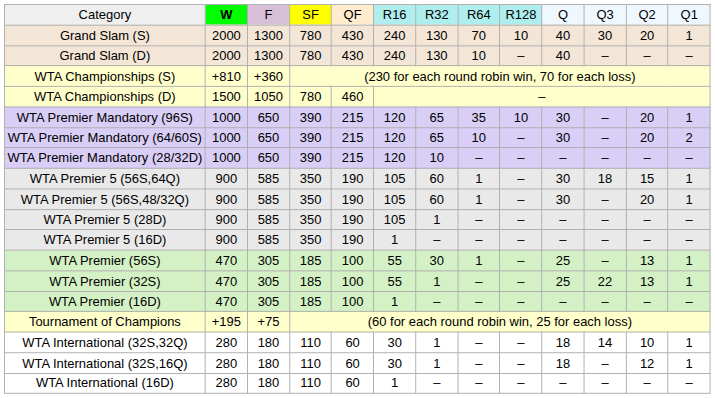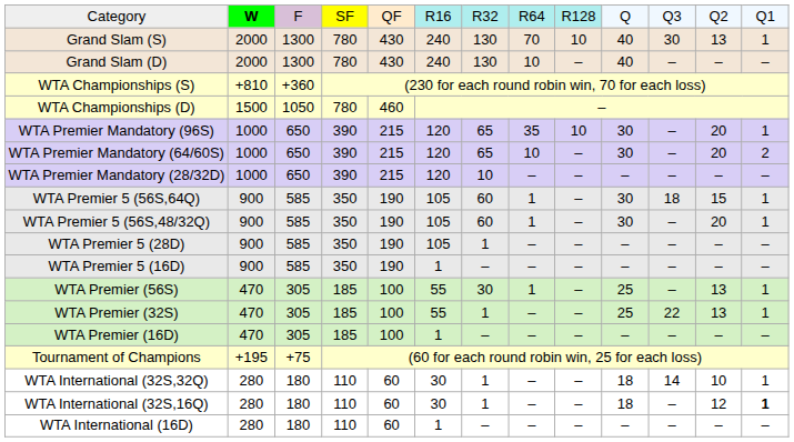Grand Slam (S) | column 12: 20 -> 13
WTA International (32S,16Q) | column 13: normal -> bold
